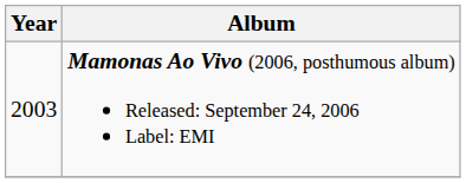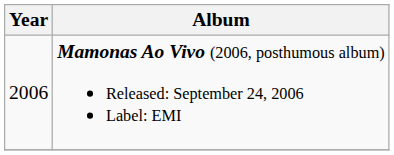row 2 | Year: 2003 -> 2006
